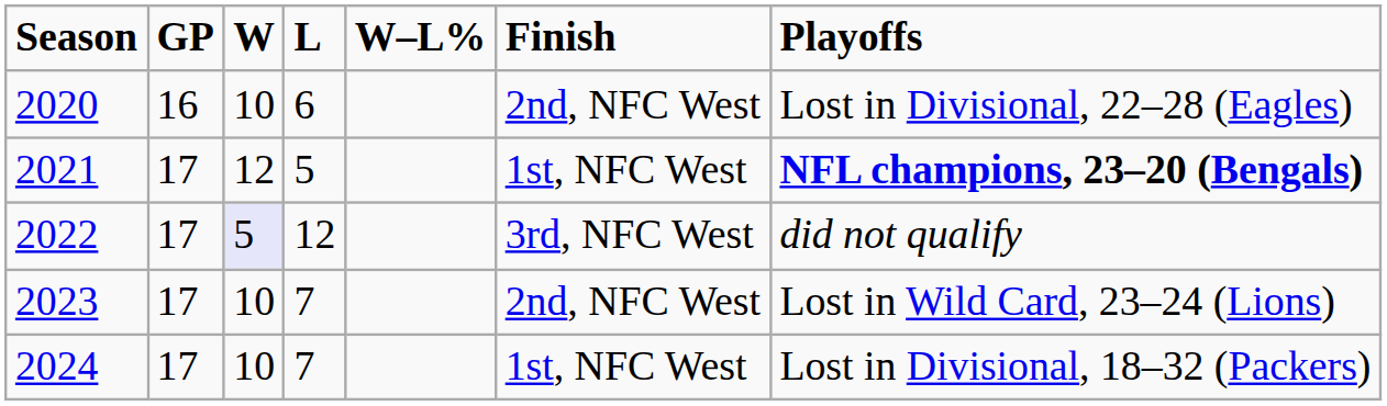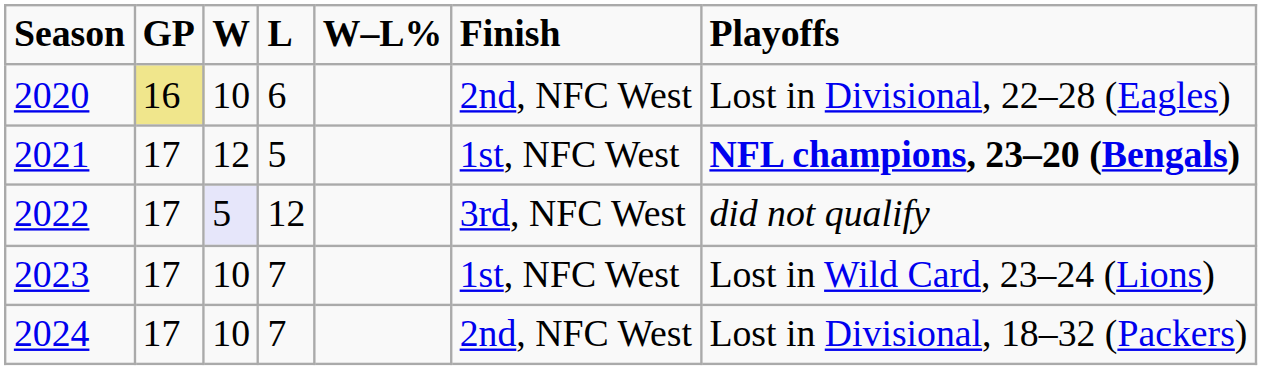2020 | column 2: no background -> khaki background
2023 | column 6: 2nd, NFC West -> 1st, NFC West
2024 | column 6: 1st, NFC West -> 2nd, NFC West
